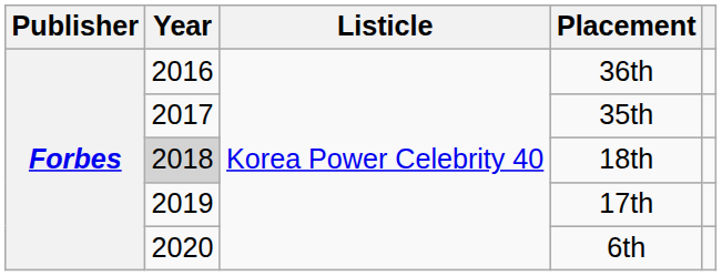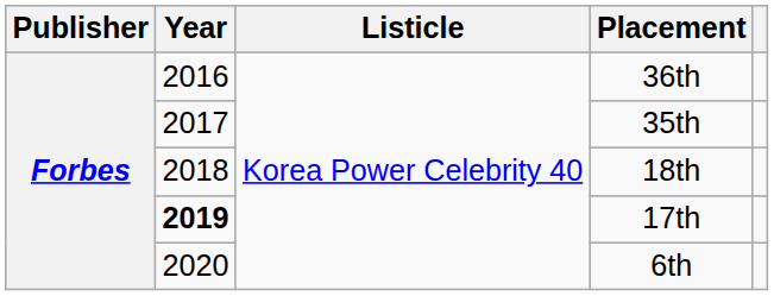18th | Year: lightgrey background -> no background
17th | Year: normal -> bold
